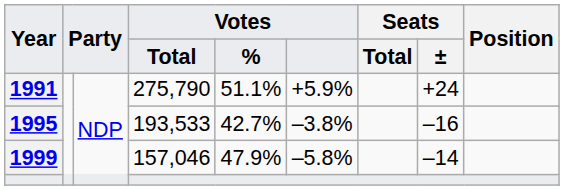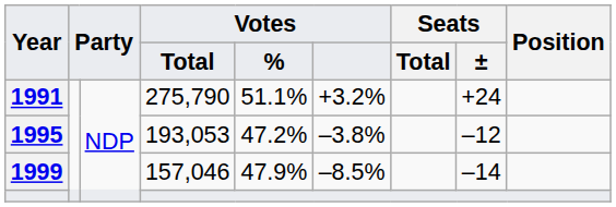1991 | Votes: +5.9% -> +3.2%
1995 | Votes / Total: 193,533 -> 193,053
1995 | Votes / %: 42.7% -> 47.2%
1995 | Seats / ±: –16 -> –12
1999 | Votes: –5.8% -> –8.5%
